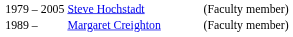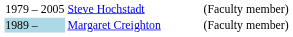Margaret Creighton | column 1: no background -> lightblue background
